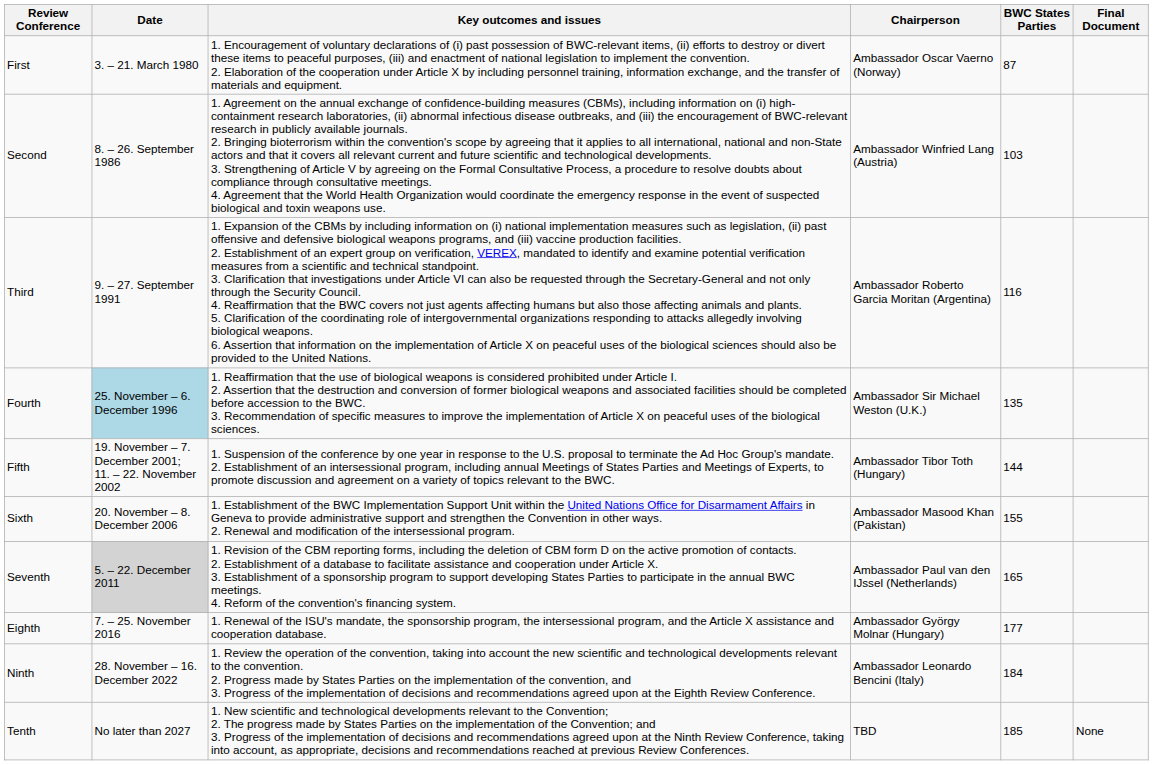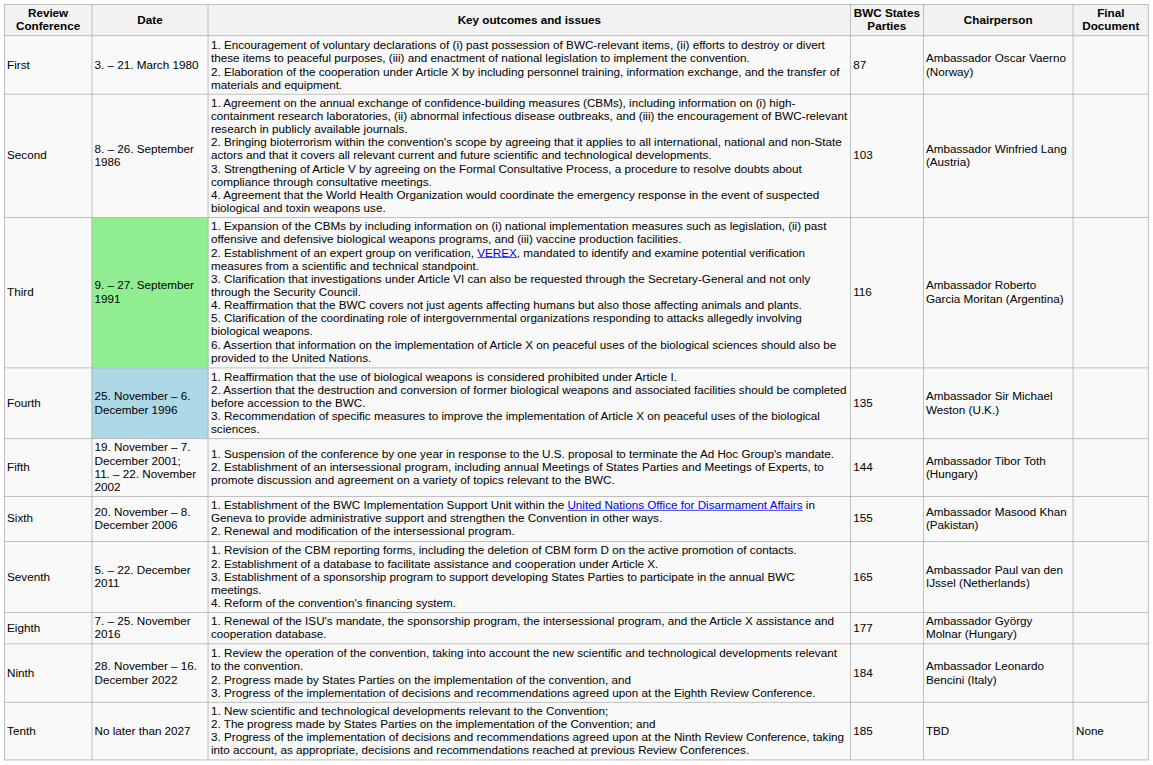columns swapped: BWC States Parties <-> Chairperson
Third | Date: no background -> lightgreen background
Seventh | Date: lightgrey background -> no background
